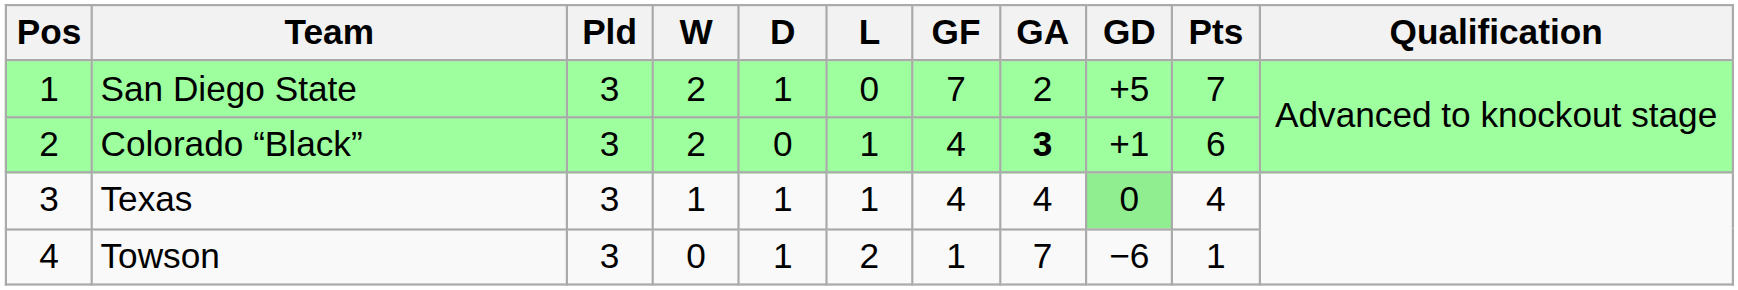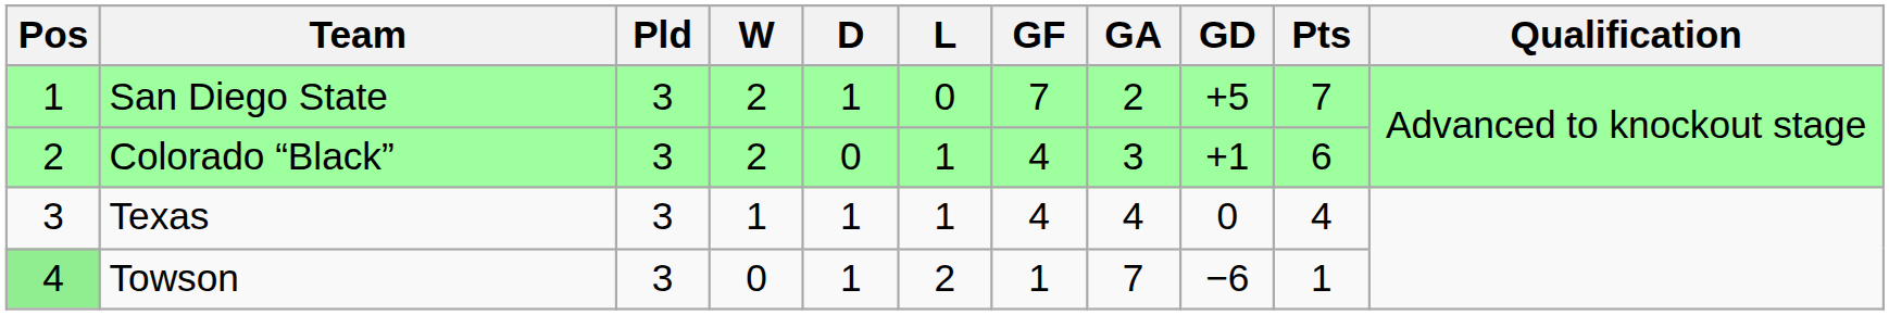Colorado “Black” | GA: bold -> normal
Texas | GD: lightgreen background -> no background
Towson | Pos: no background -> lightgreen background
